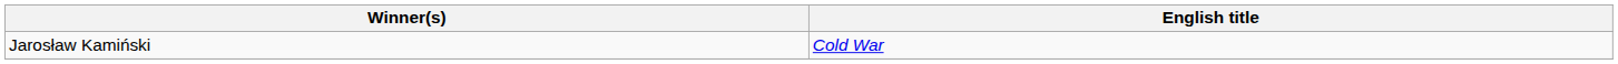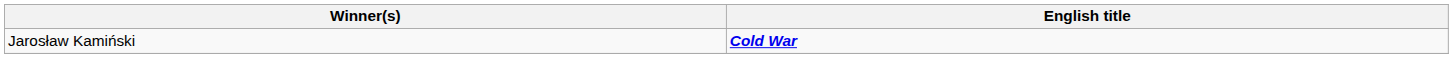Jarosław Kamiński | English title: normal -> bold
